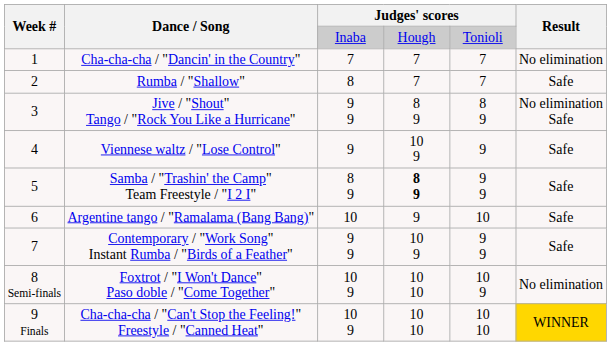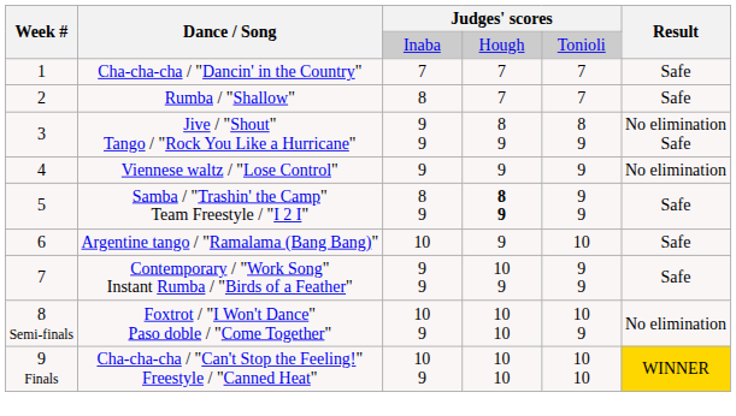Cha-cha-cha / "Dancin' in the Country" | Result: No elimination -> Safe
Viennese waltz / "Lose Control" | column 4: 10 9 -> 9
Viennese waltz / "Lose Control" | Result: Safe -> No elimination
